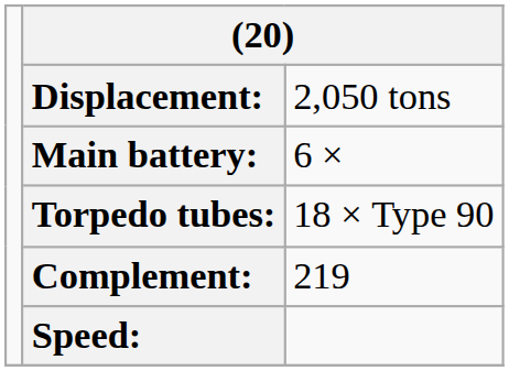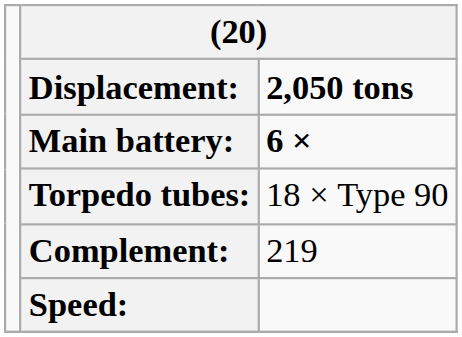Displacement: | column 3: normal -> bold
Main battery: | column 3: normal -> bold
